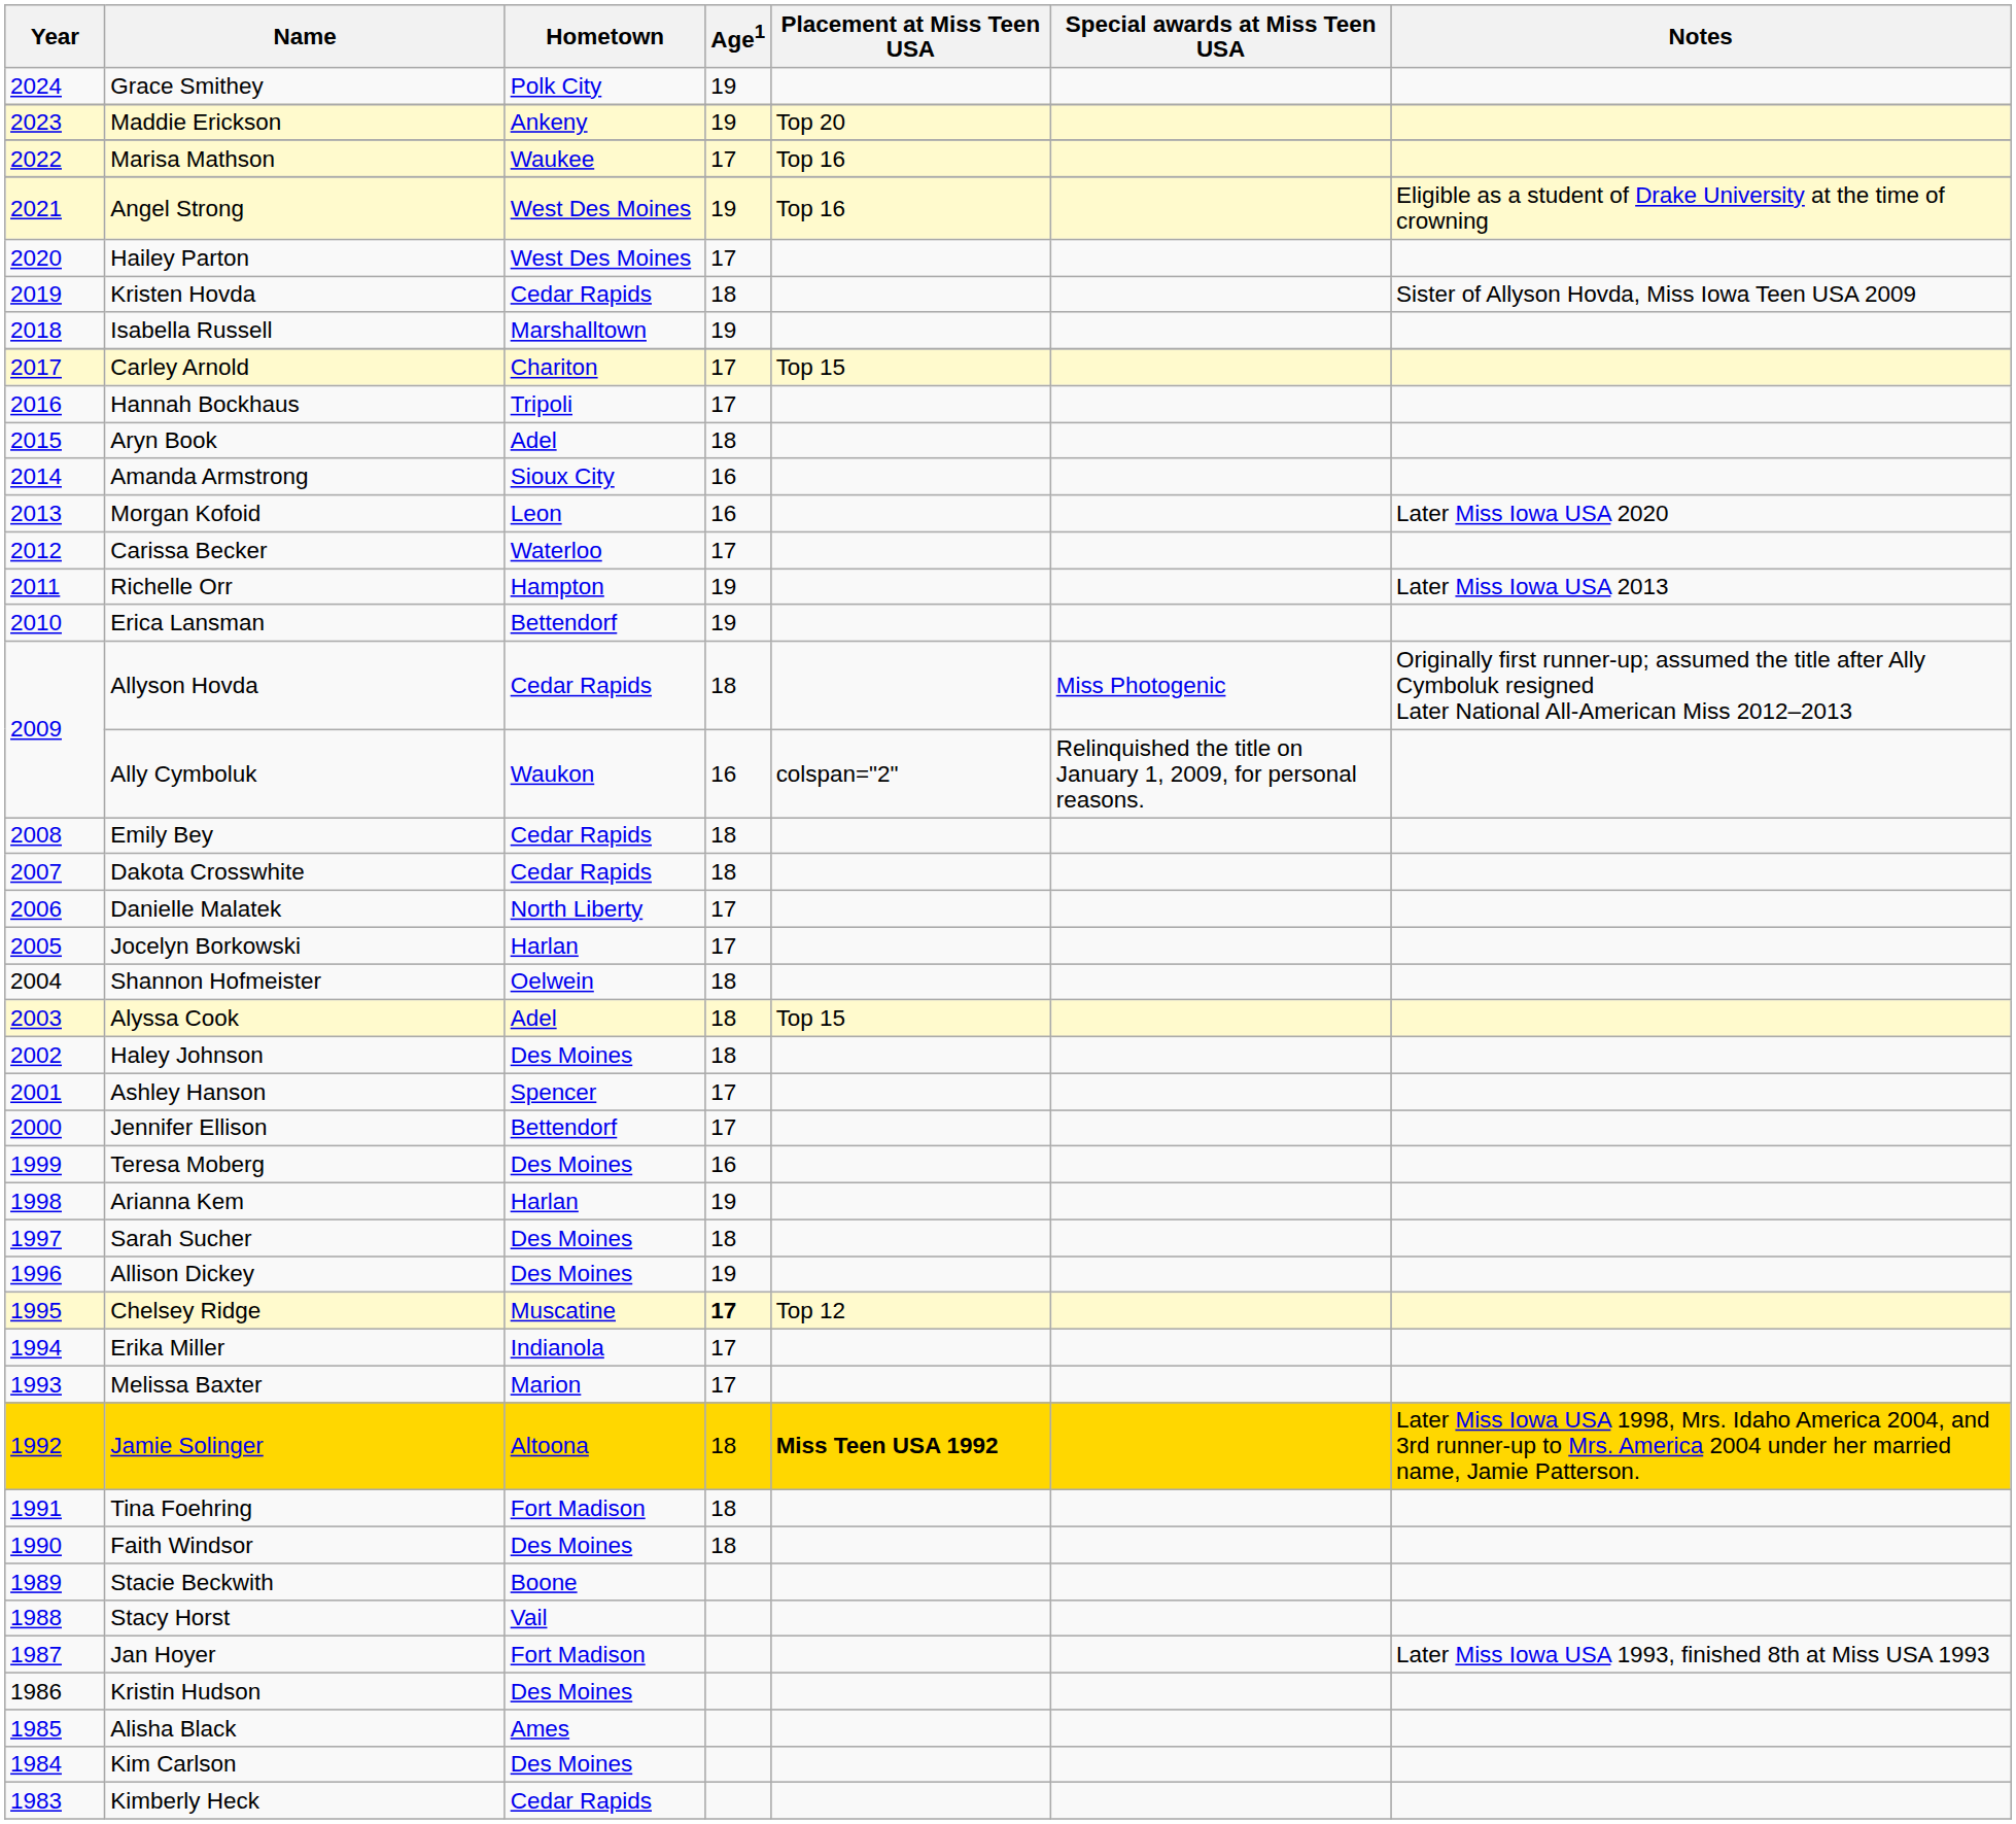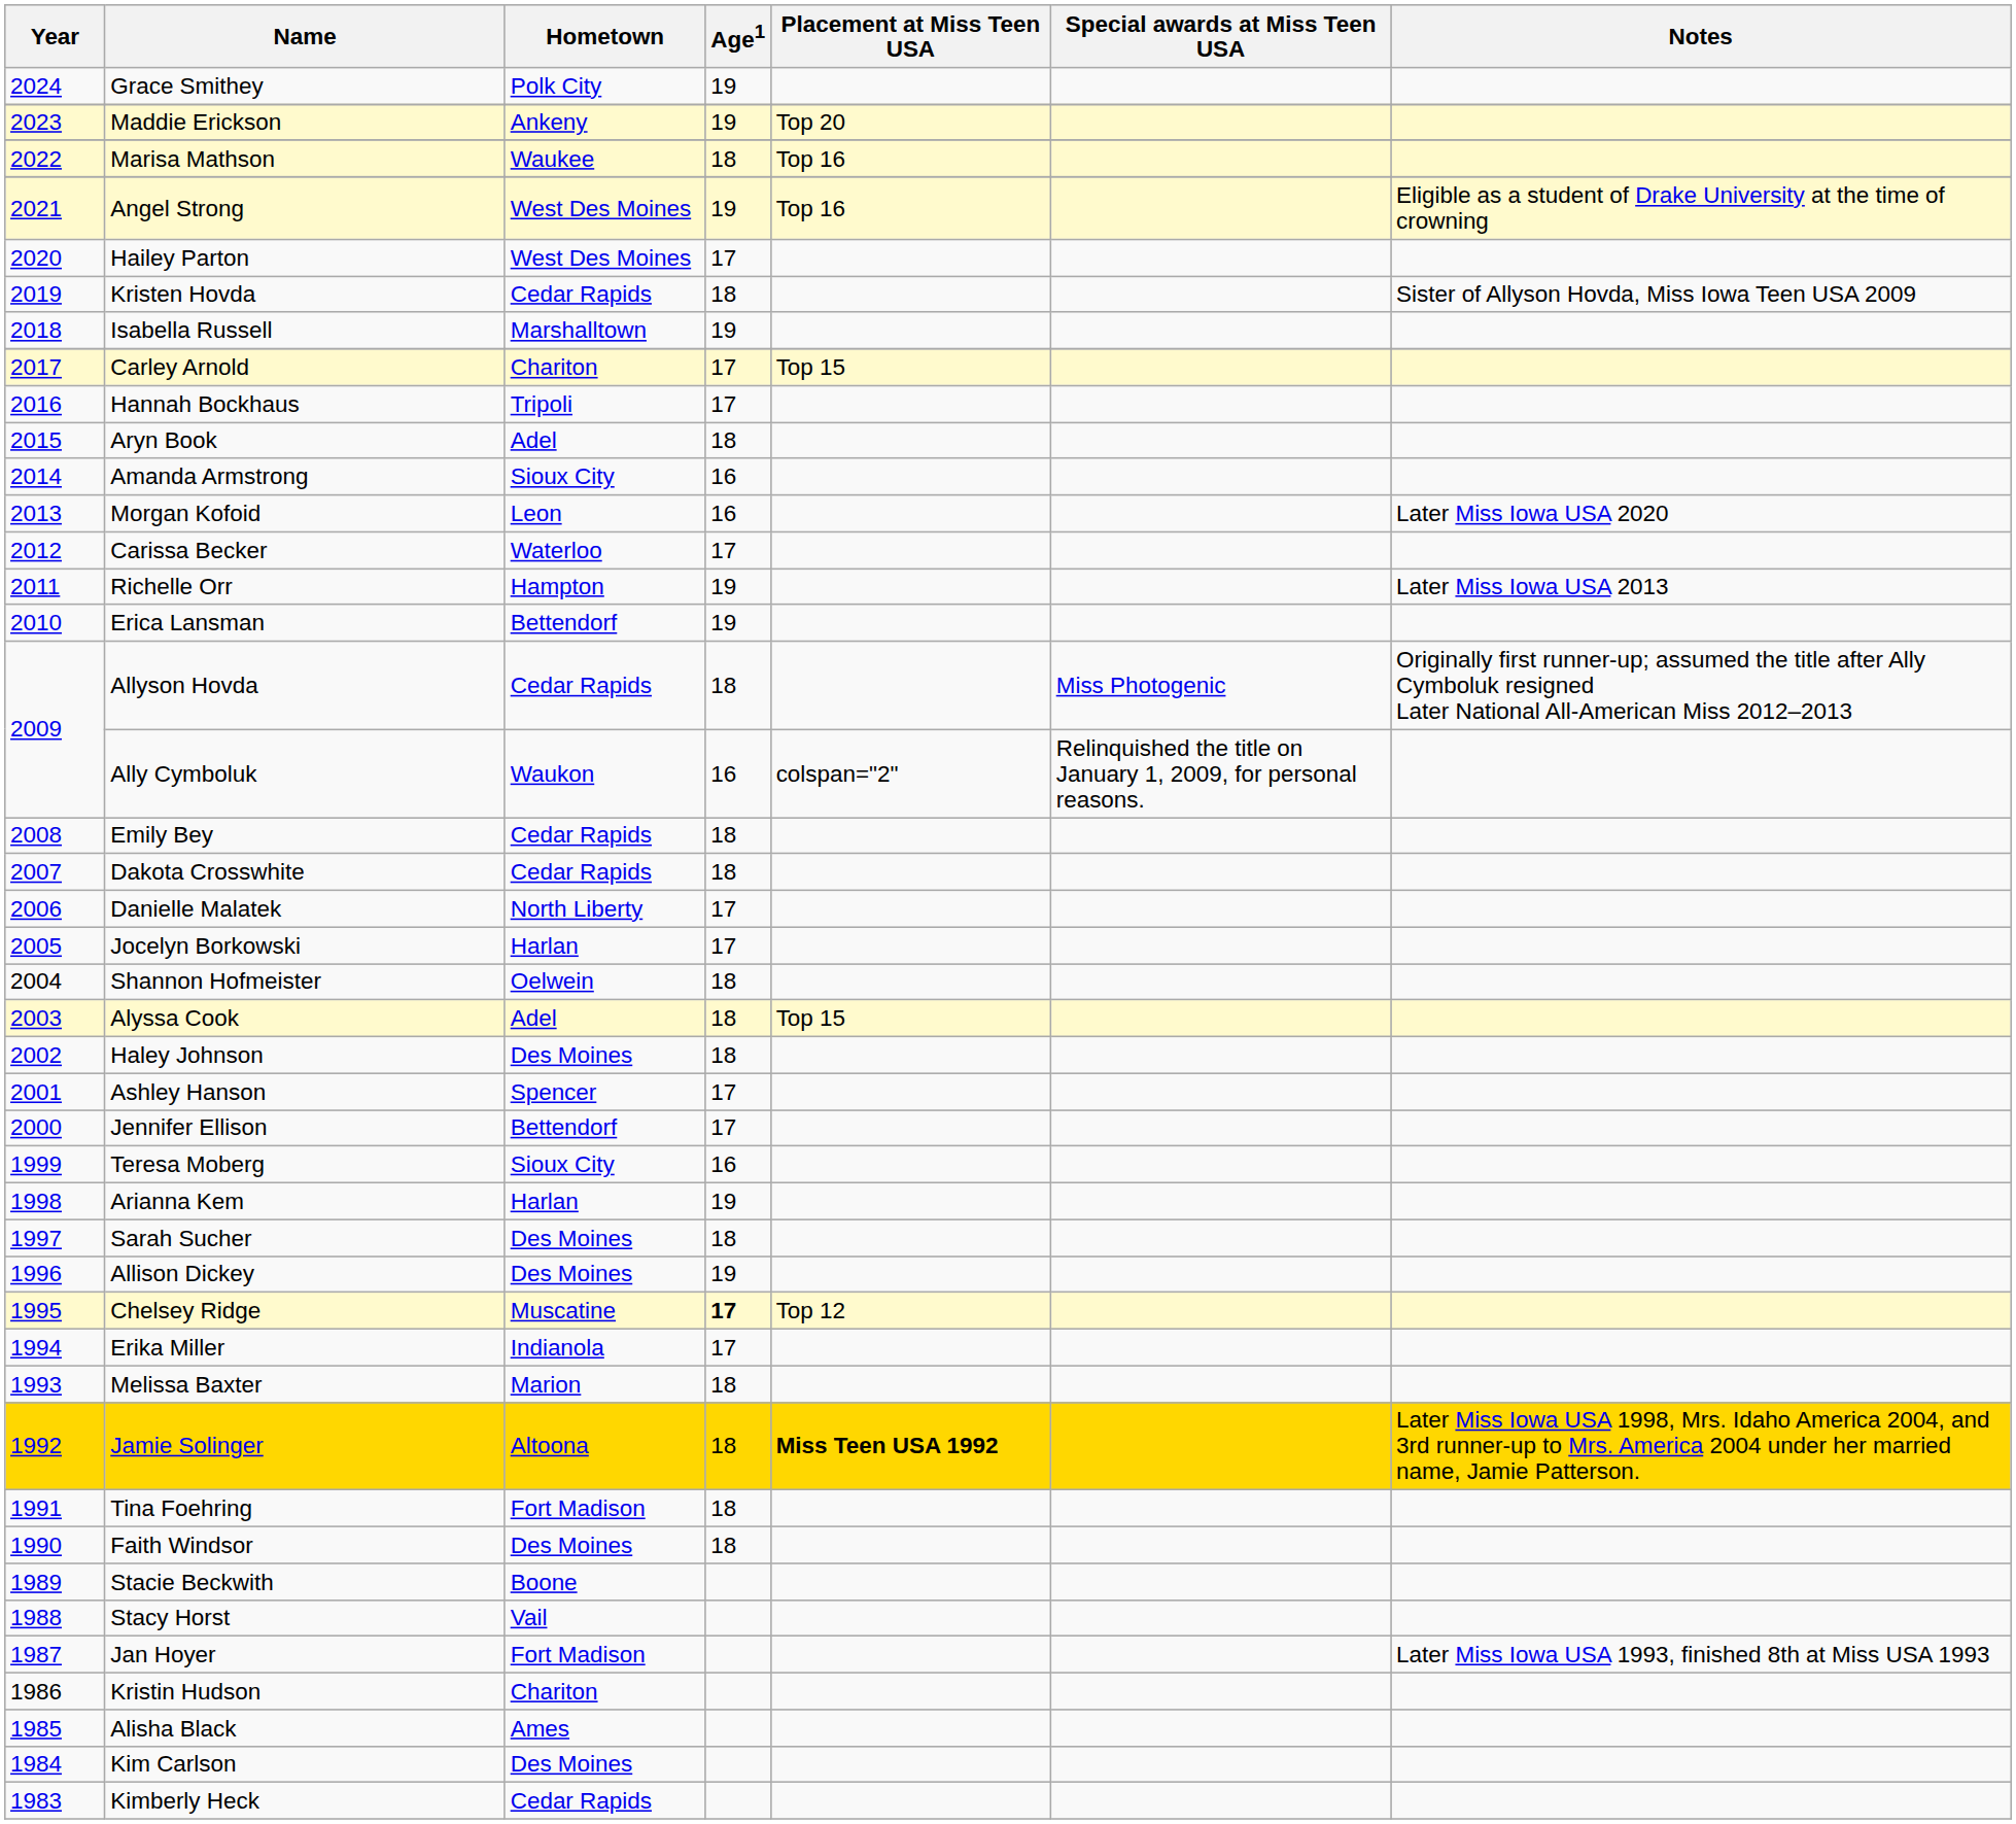Marisa Mathson | Age1: 17 -> 18
Teresa Moberg | Hometown: Des Moines -> Sioux City
Melissa Baxter | Age1: 17 -> 18
Kristin Hudson | Hometown: Des Moines -> Chariton
